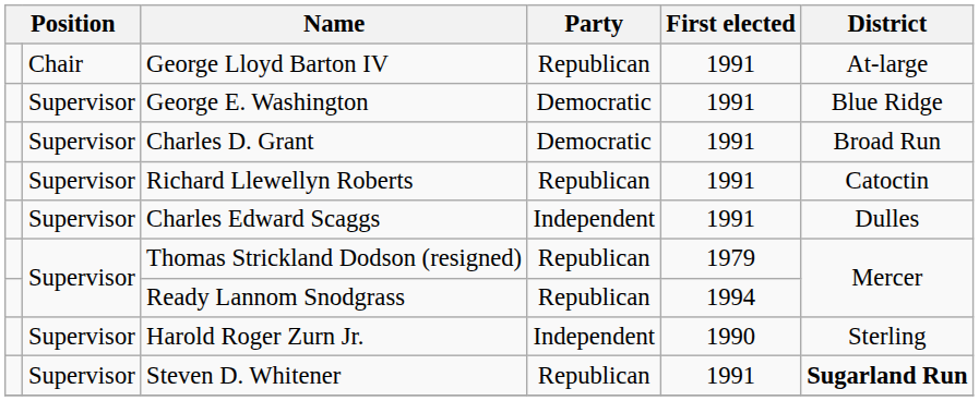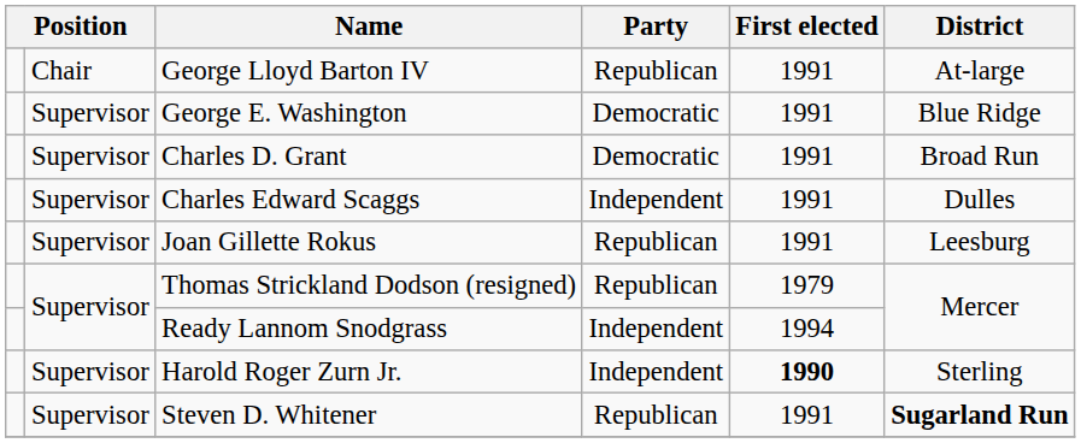- row: Supervisor | Richard Llewellyn Roberts | Republican | 1991 | Catoctin
+ row: Supervisor | Joan Gillette Rokus | Republican | 1991 | Leesburg
Ready Lannom Snodgrass | Party: Republican -> Independent
Harold Roger Zurn Jr. | First elected: normal -> bold
